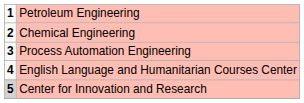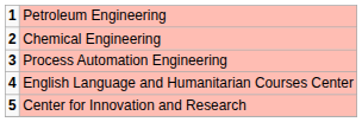Center for Innovation and Research | column 1: lightgrey background -> no background
